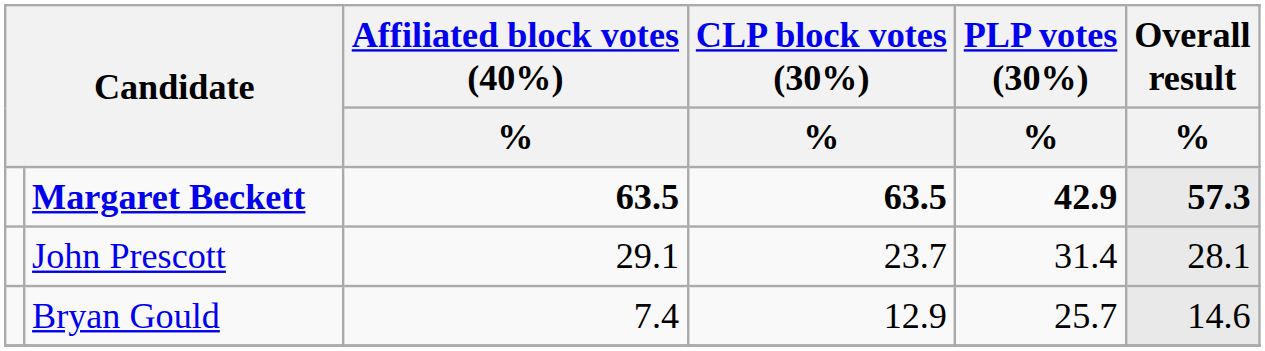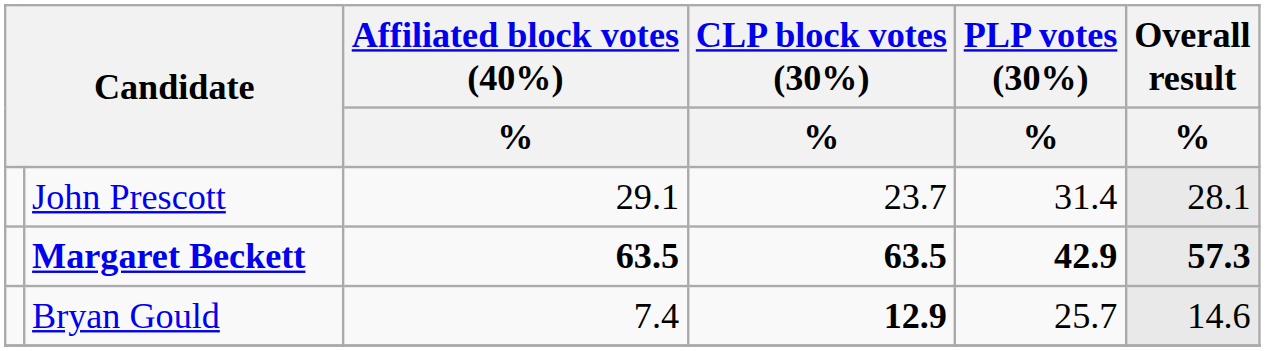rows swapped: Margaret Beckett <-> John Prescott
Bryan Gould | CLP block votes (30%) / %: normal -> bold
